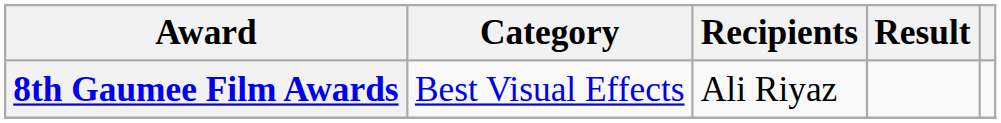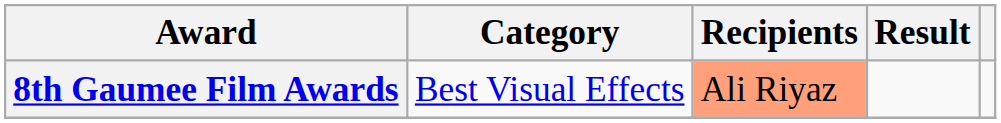8th Gaumee Film Awards | Recipients: no background -> lightsalmon background
